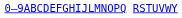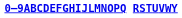row 1 | column 1: normal -> bold
